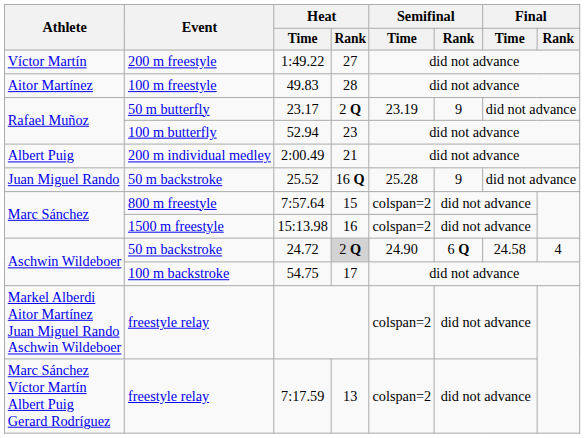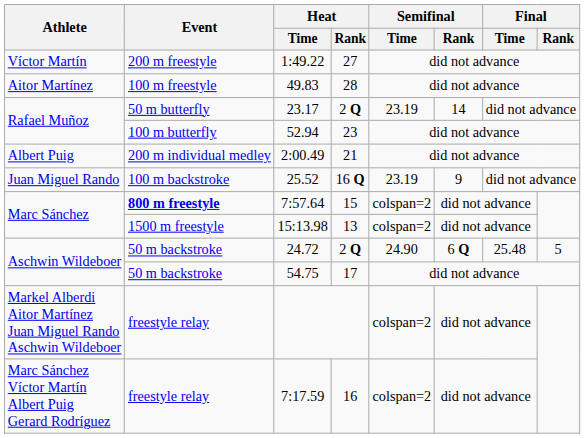23.17 | Semifinal / Rank: 9 -> 14
25.52 | Event: 50 m backstroke -> 100 m backstroke
25.52 | Semifinal / Time: 25.28 -> 23.19
7:57.64 | Event: normal -> bold
15:13.98 | Heat / Rank: 16 -> 13
24.72 | Heat / Rank: lightgrey background -> no background
24.72 | Final / Time: 24.58 -> 25.48
24.72 | Final / Rank: 4 -> 5
54.75 | Event: 100 m backstroke -> 50 m backstroke
7:17.59 | Heat / Rank: 13 -> 16
